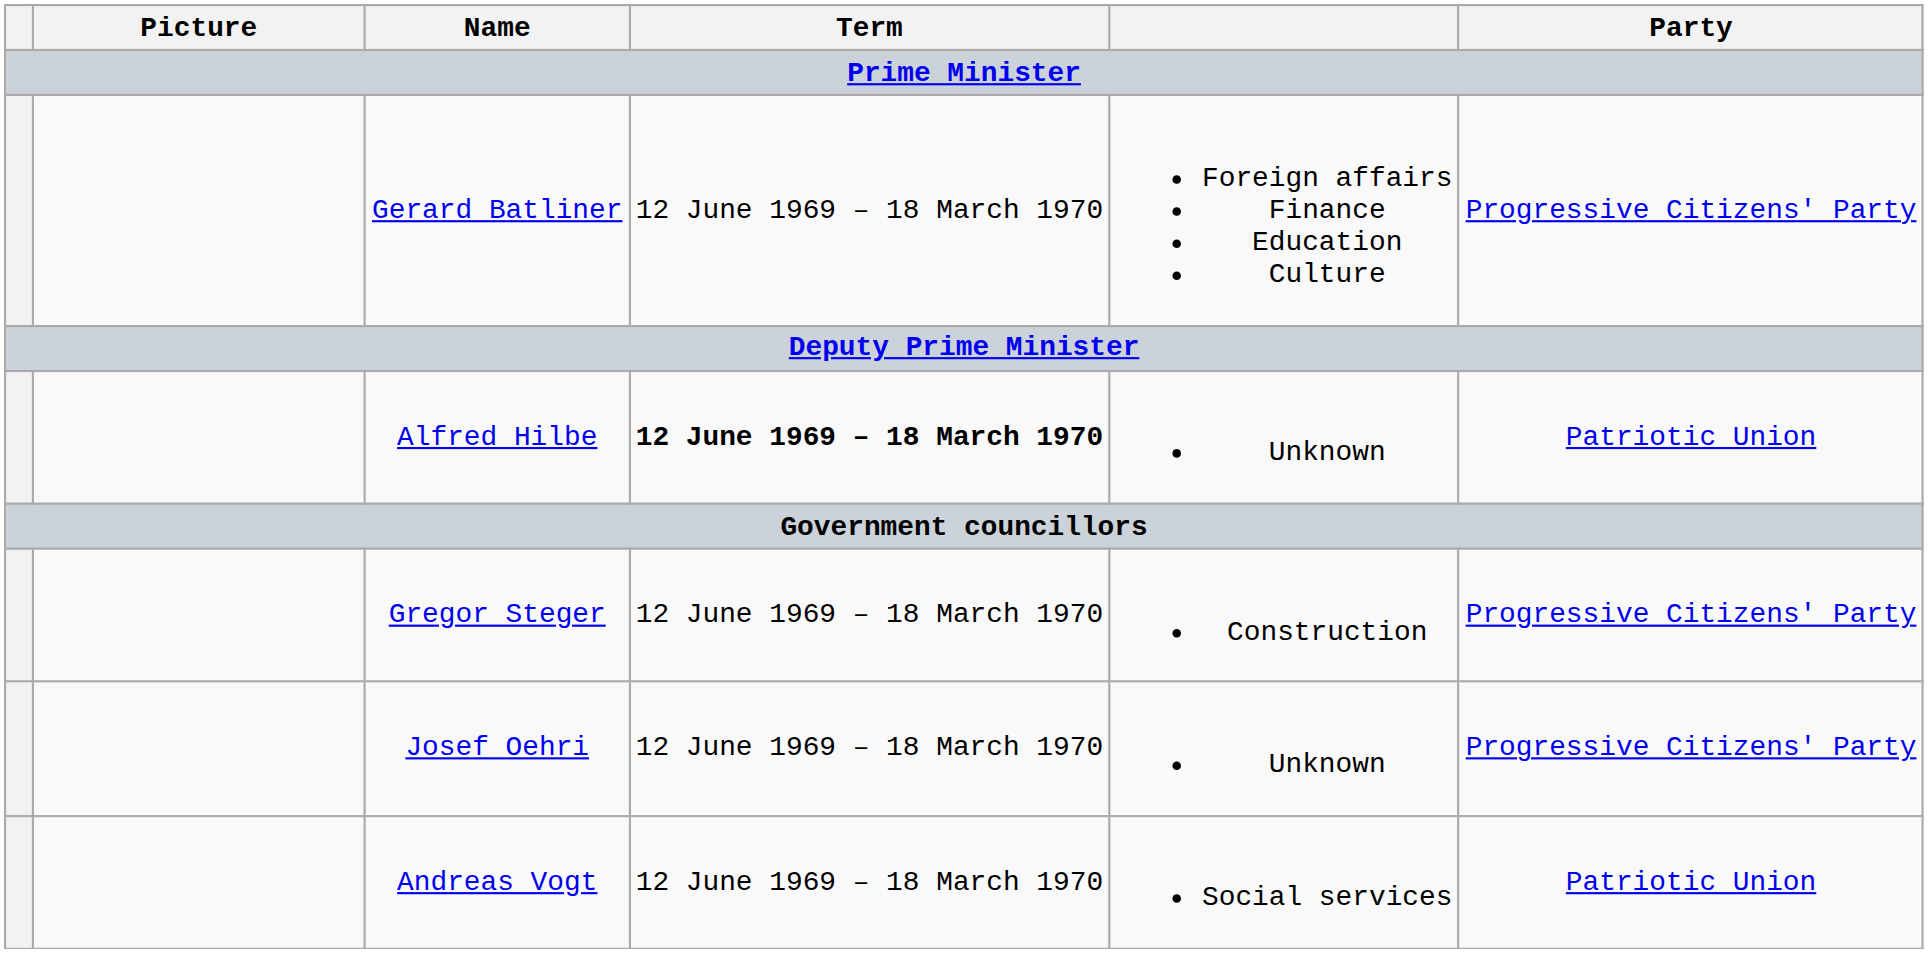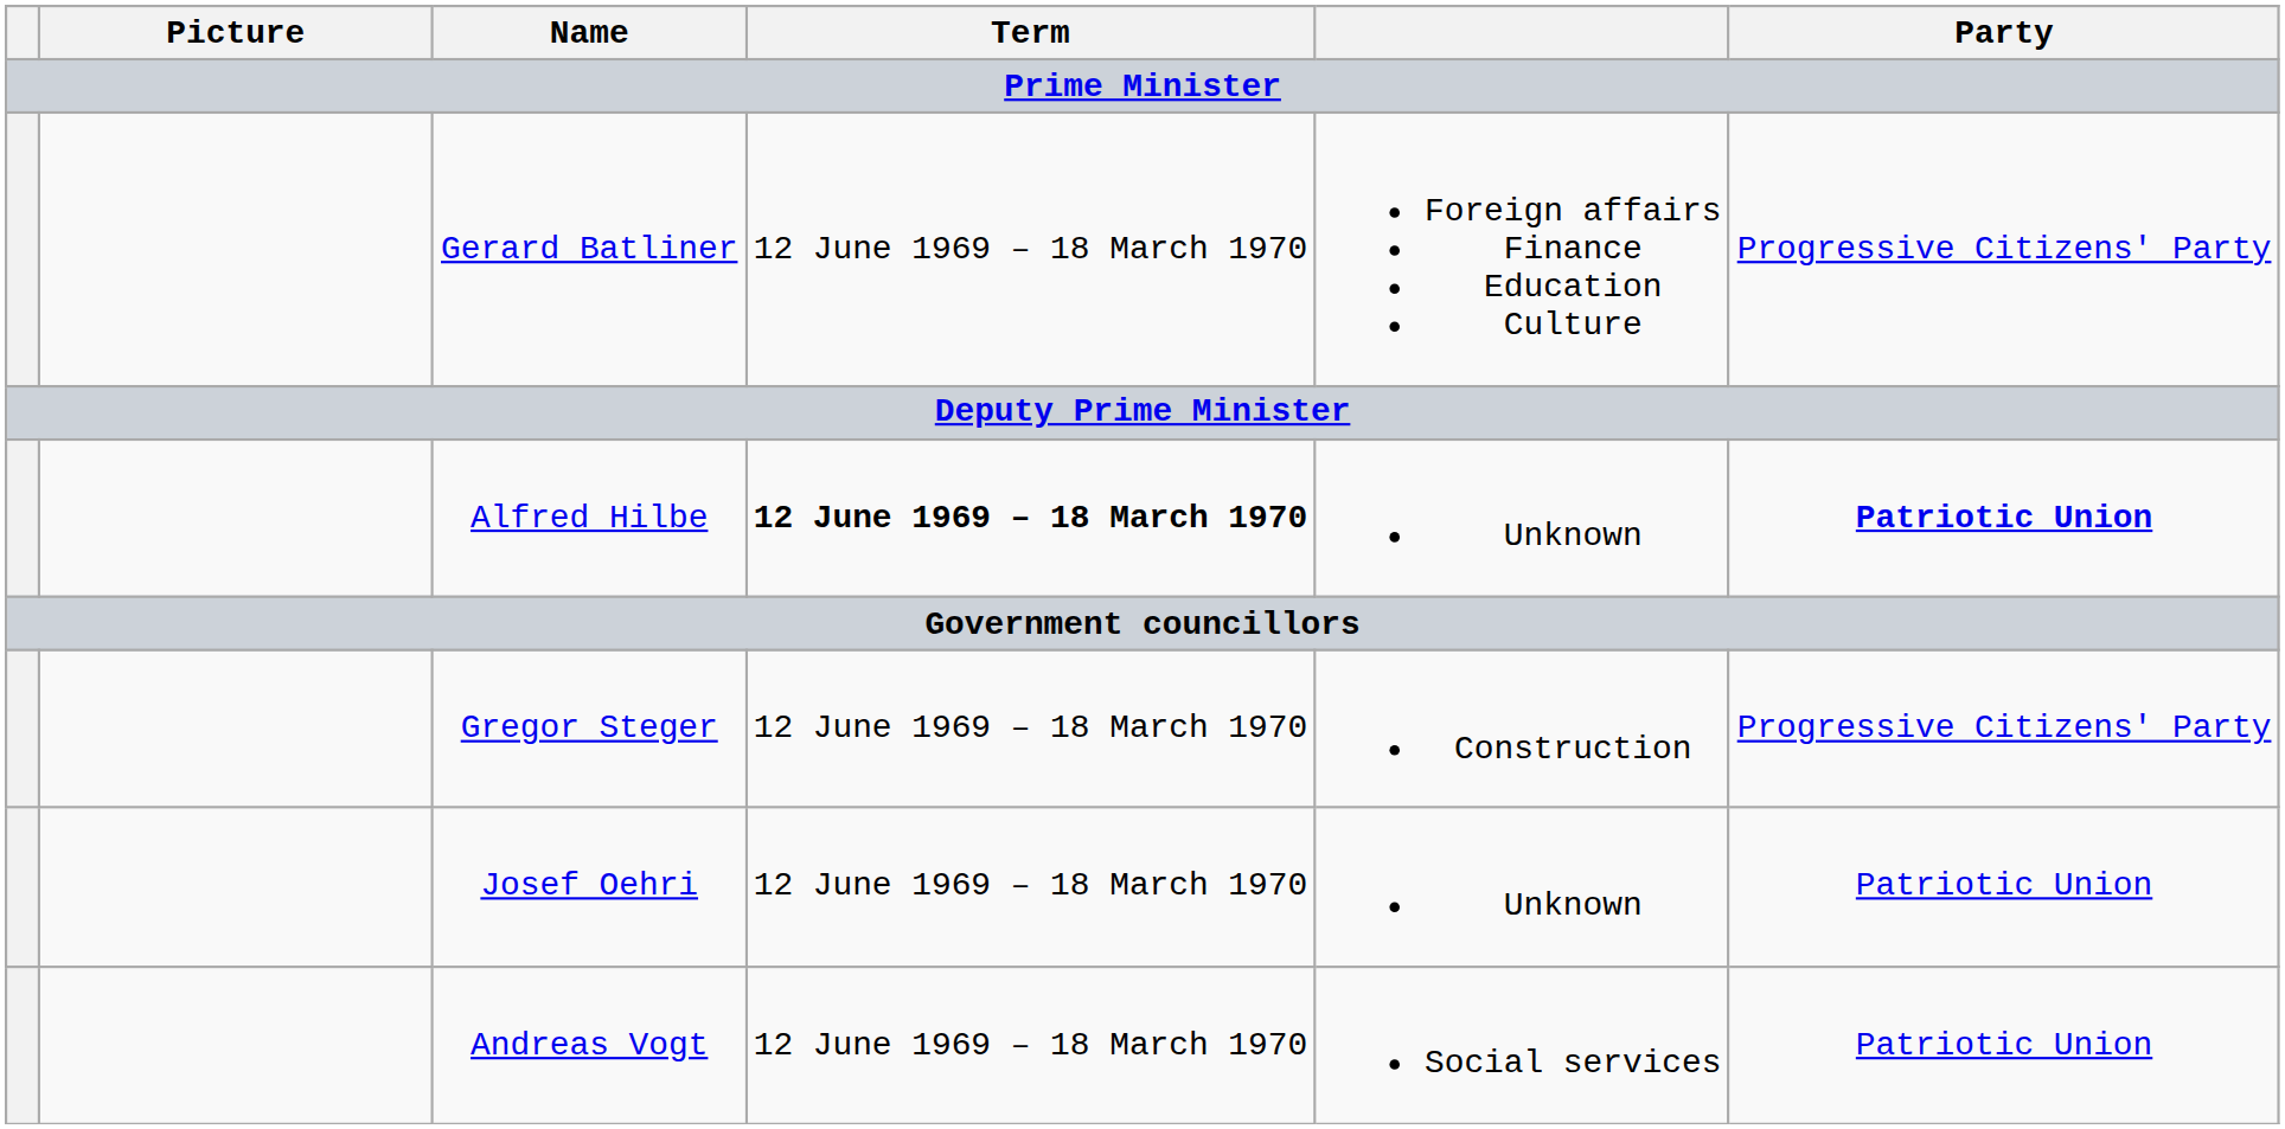Alfred Hilbe | Party: normal -> bold
Josef Oehri | Party: Progressive Citizens' Party -> Patriotic Union
